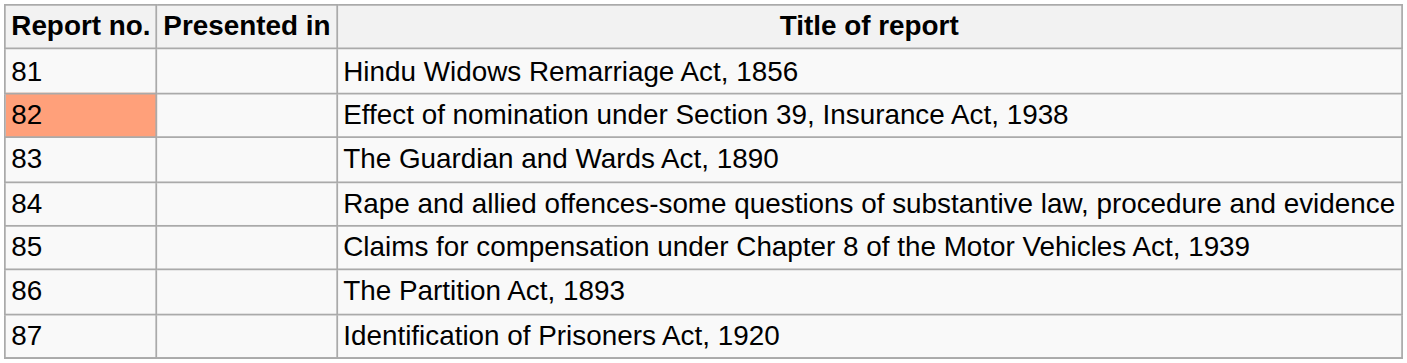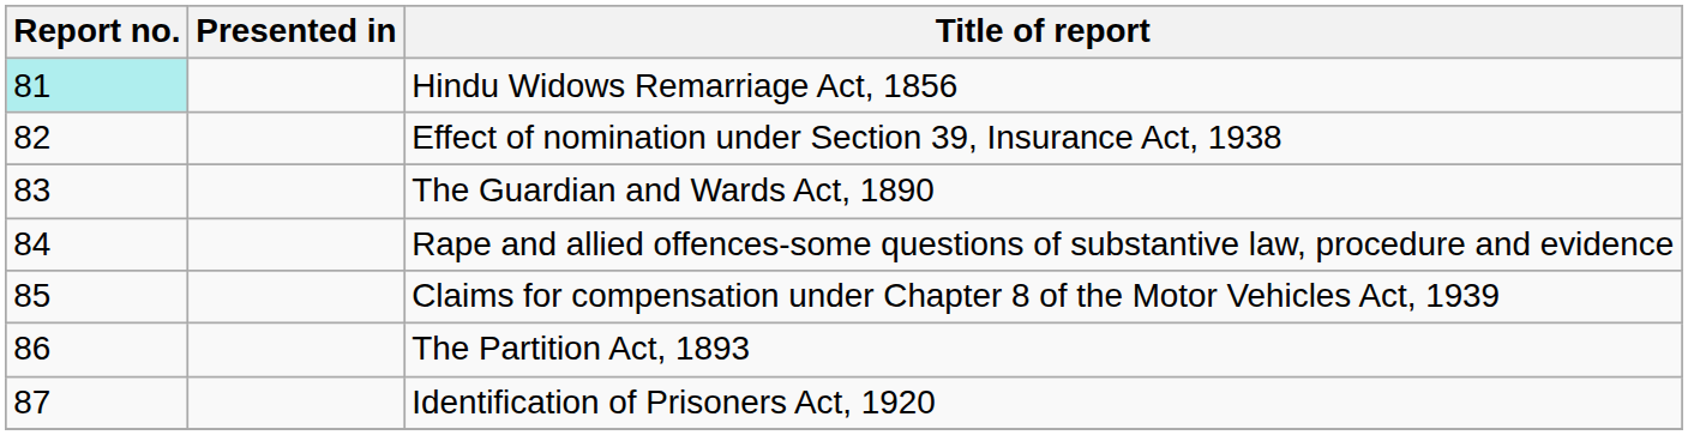Hindu Widows Remarriage Act, 1856 | Report no.: no background -> paleturquoise background
Effect of nomination under Section 39, Insurance Act, 1938 | Report no.: lightsalmon background -> no background
